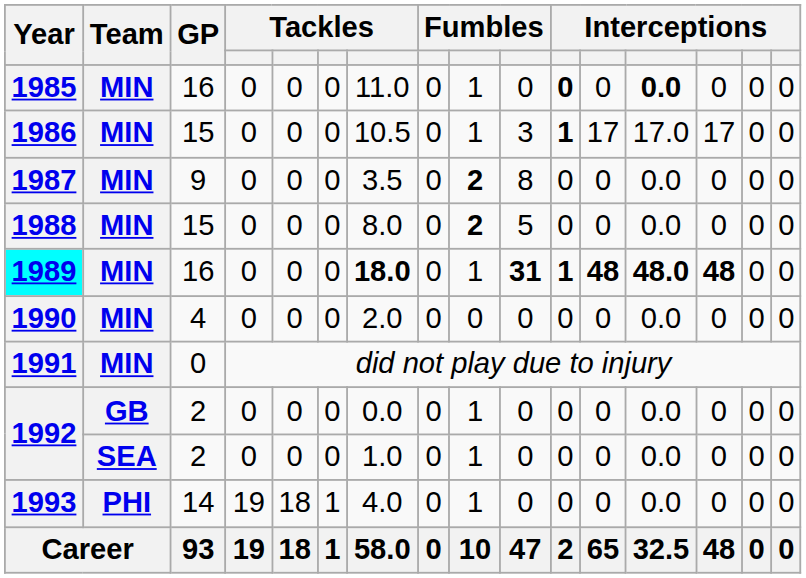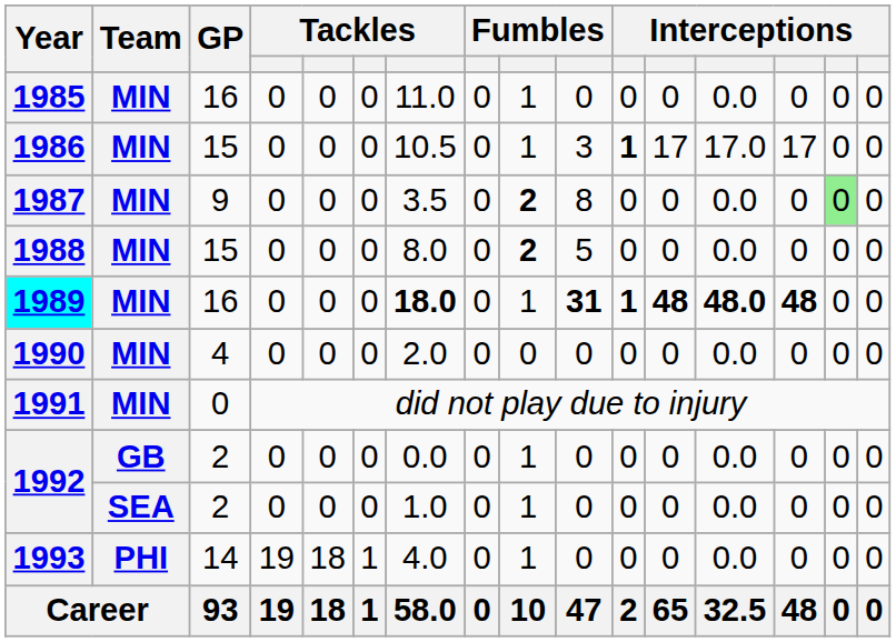1985 | column 11: bold -> normal
1985 | column 13: bold -> normal
1987 | column 15: no background -> lightgreen background
